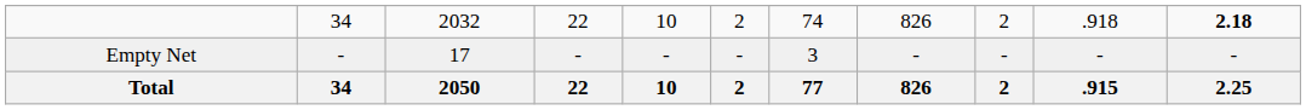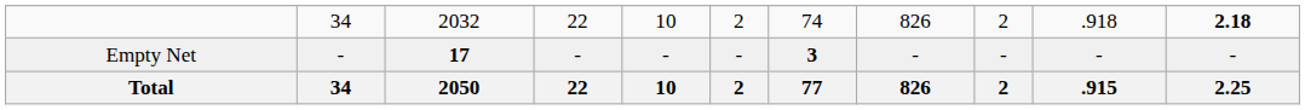Empty Net | column 3: normal -> bold
Empty Net | column 7: normal -> bold
